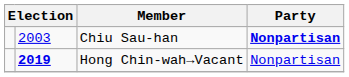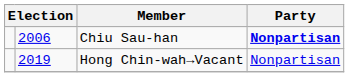Chiu Sau-han | column 2: 2003 -> 2006
Hong Chin-wah→Vacant | column 2: bold -> normal
